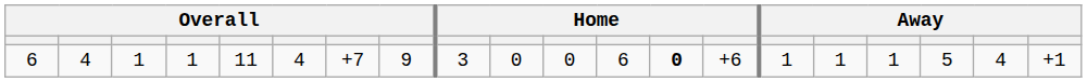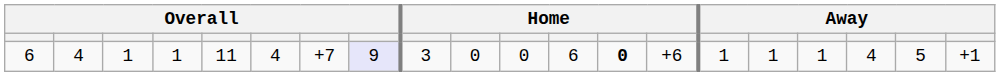row 3 | column 8: no background -> lavender background
row 3 | column 18: 5 -> 4
row 3 | column 19: 4 -> 5
